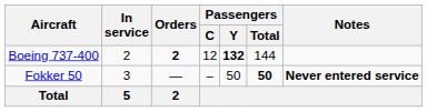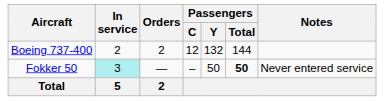Boeing 737-400 | Orders: bold -> normal
Boeing 737-400 | Passengers / Y: bold -> normal
Fokker 50 | In service: no background -> paleturquoise background
Fokker 50 | Notes: bold -> normal
